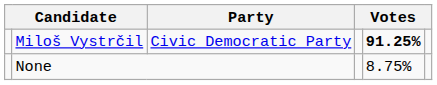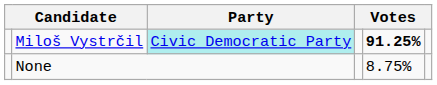Miloš Vystrčil | Party: no background -> paleturquoise background
